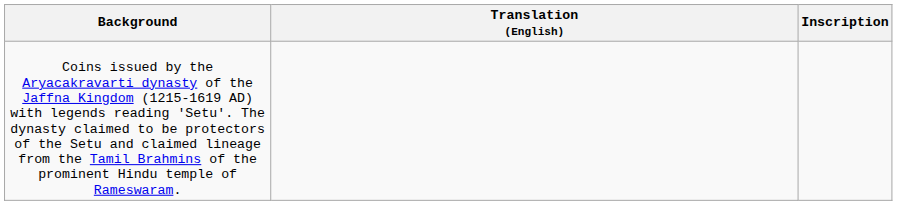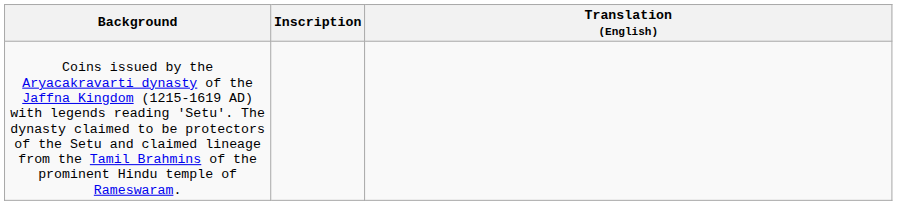columns swapped: Translation (English) <-> Inscription
